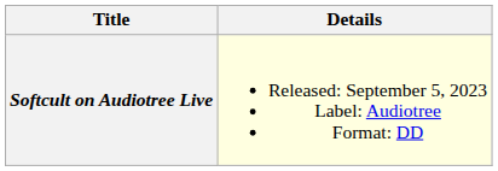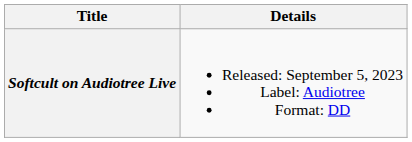Softcult on Audiotree Live | Details: lightyellow background -> no background
